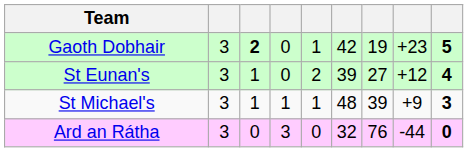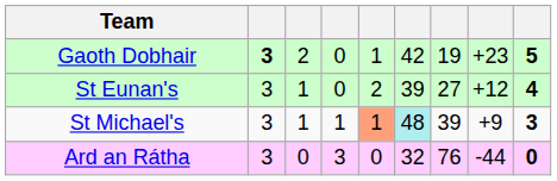Gaoth Dobhair | column 2: normal -> bold
Gaoth Dobhair | column 3: bold -> normal
St Michael's | column 5: no background -> lightsalmon background
St Michael's | column 6: no background -> paleturquoise background
